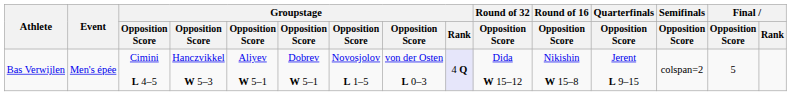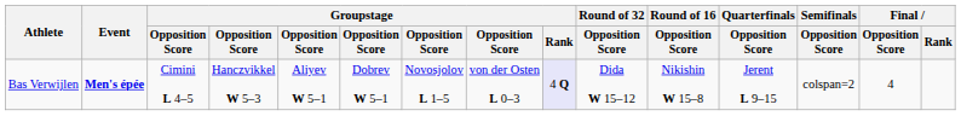Bas Verwijlen | Event: normal -> bold
Bas Verwijlen | Final / Opposition Score: 5 -> 4
